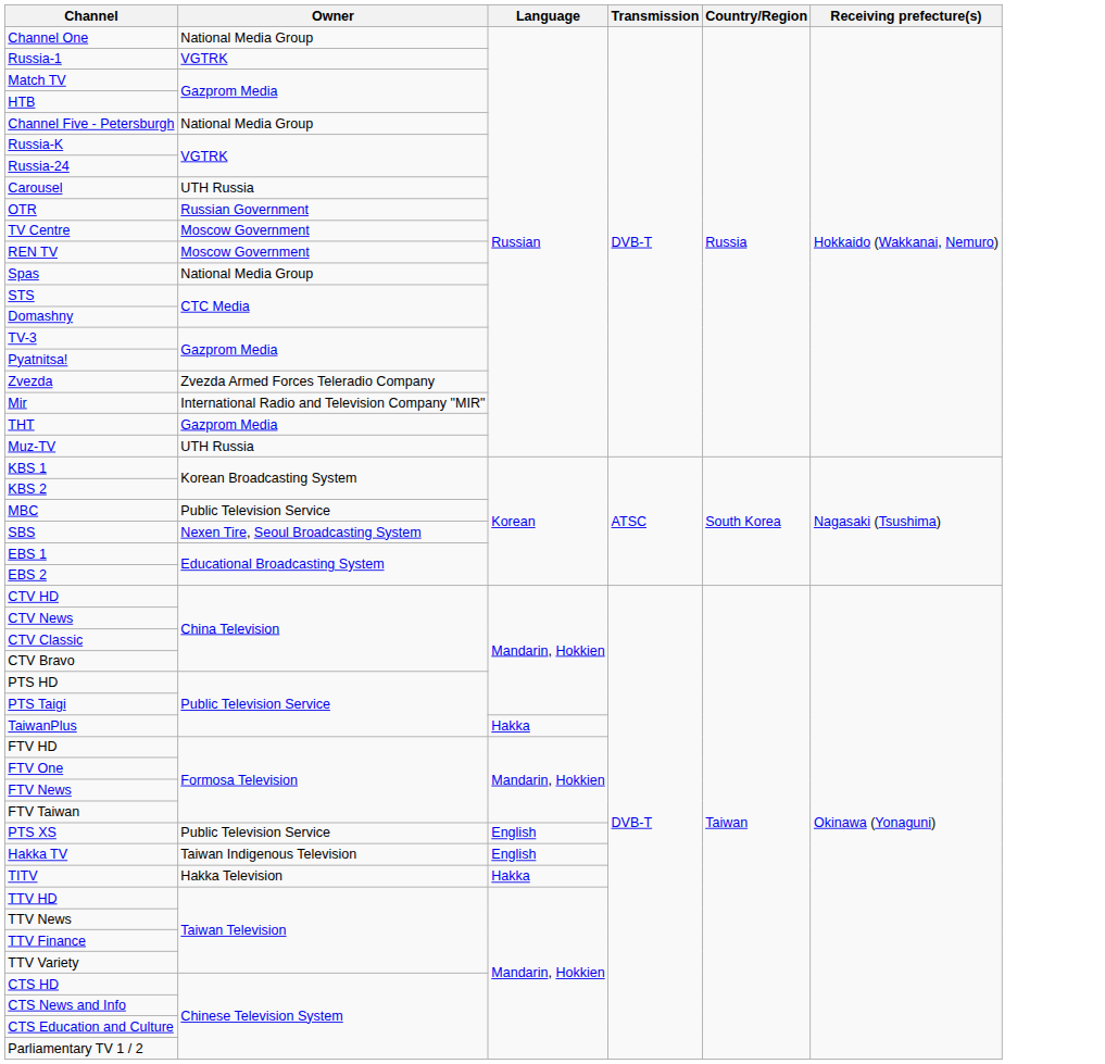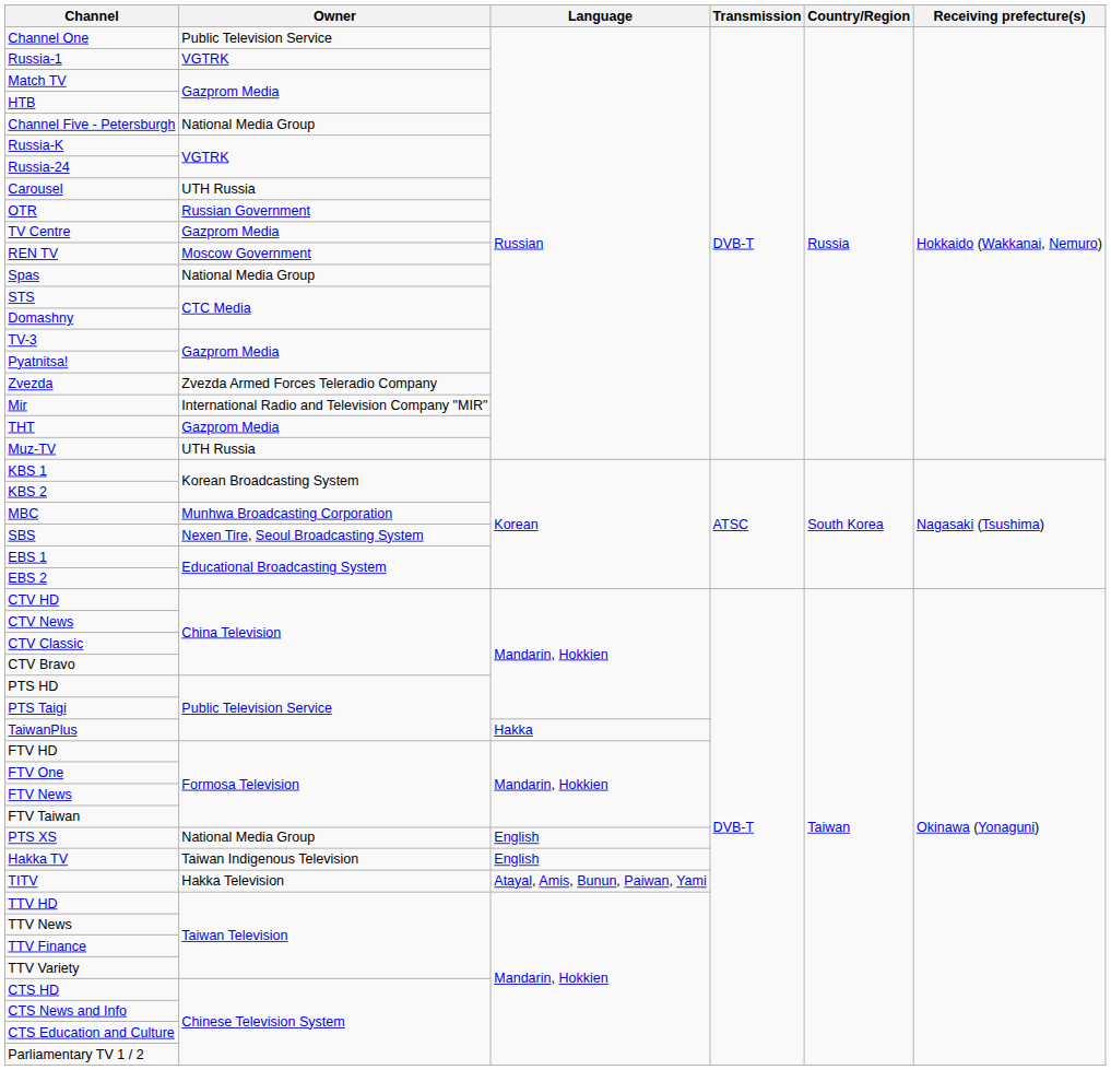Channel One | Owner: National Media Group -> Public Television Service
TV Centre | Owner: Moscow Government -> Gazprom Media
MBC | Owner: Public Television Service -> Munhwa Broadcasting Corporation
PTS XS | Owner: Public Television Service -> National Media Group
TITV | Language: Hakka -> Atayal, Amis, Bunun, Paiwan, Yami
